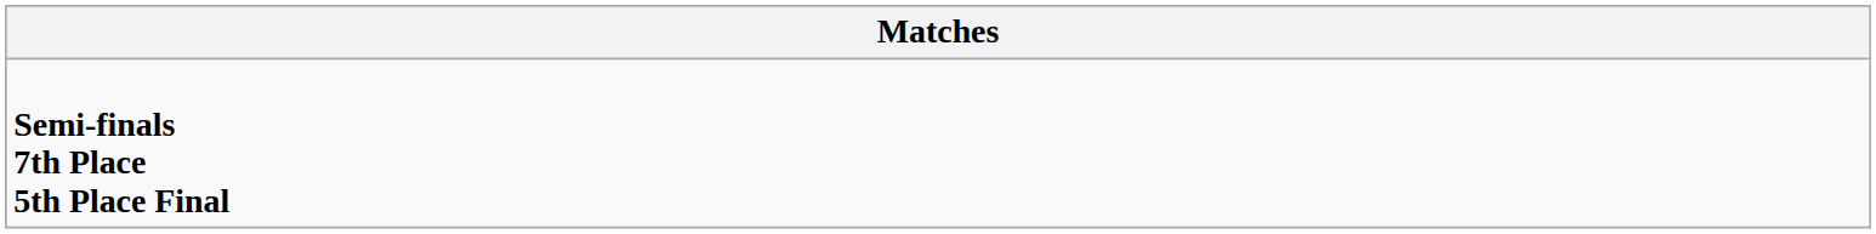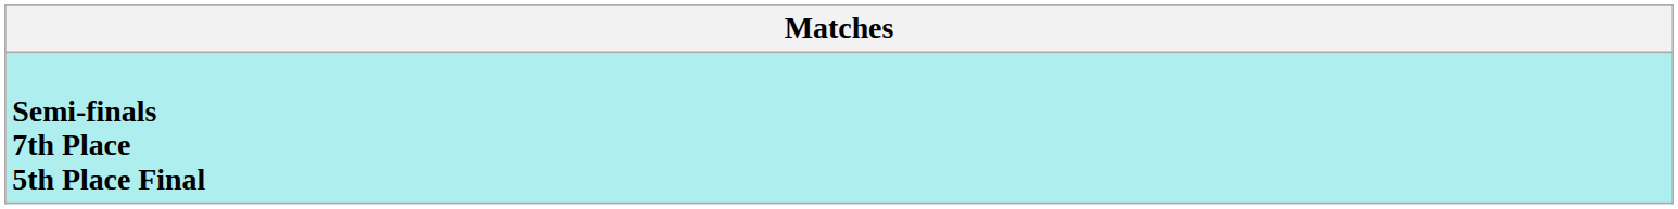row 2 | column 1: no background -> paleturquoise background
